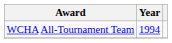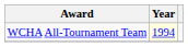row 2 | Year: no background -> lightyellow background
